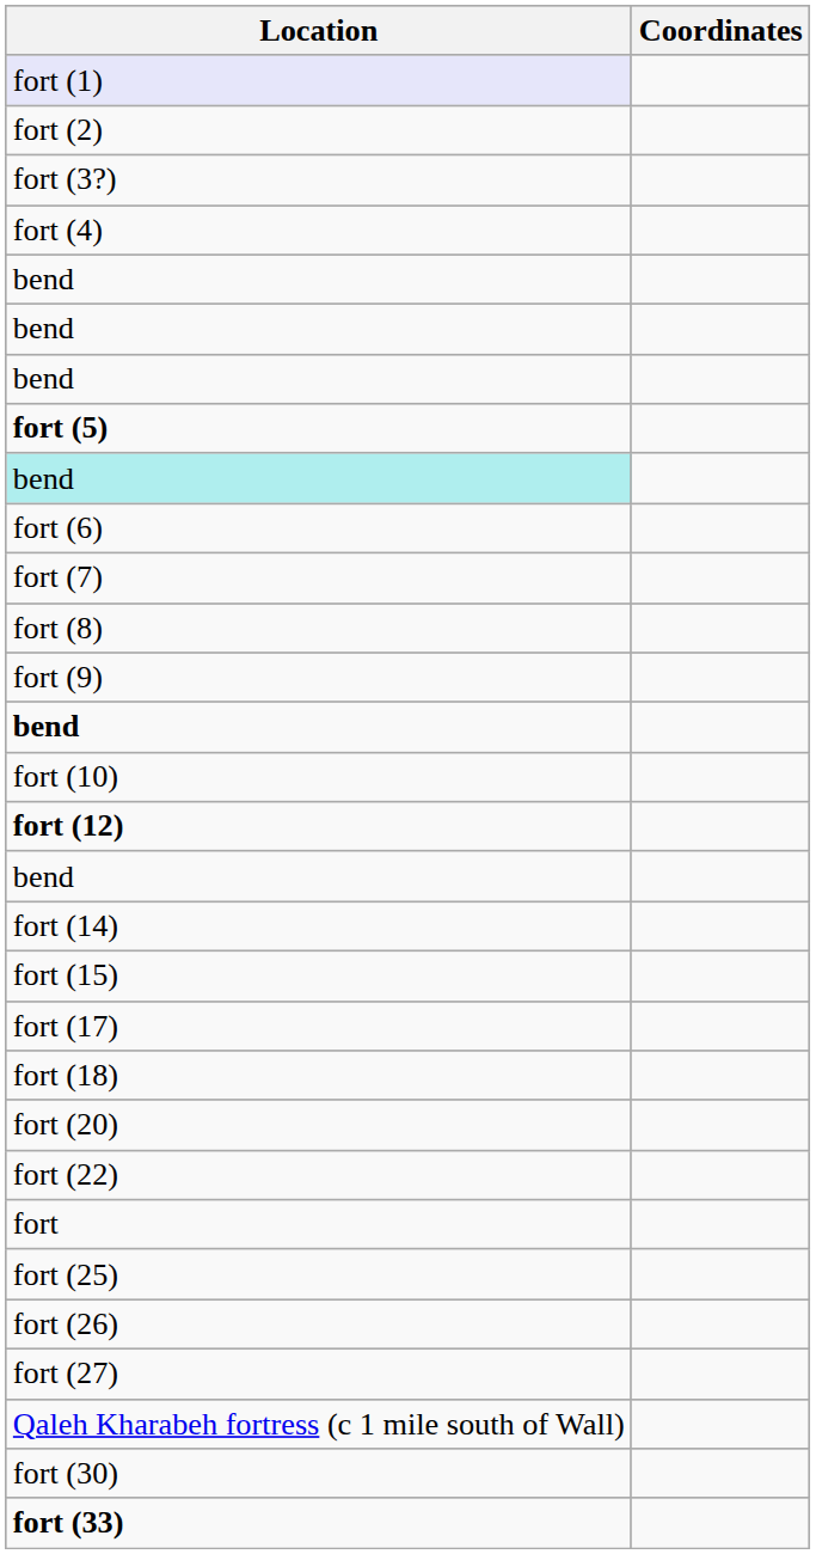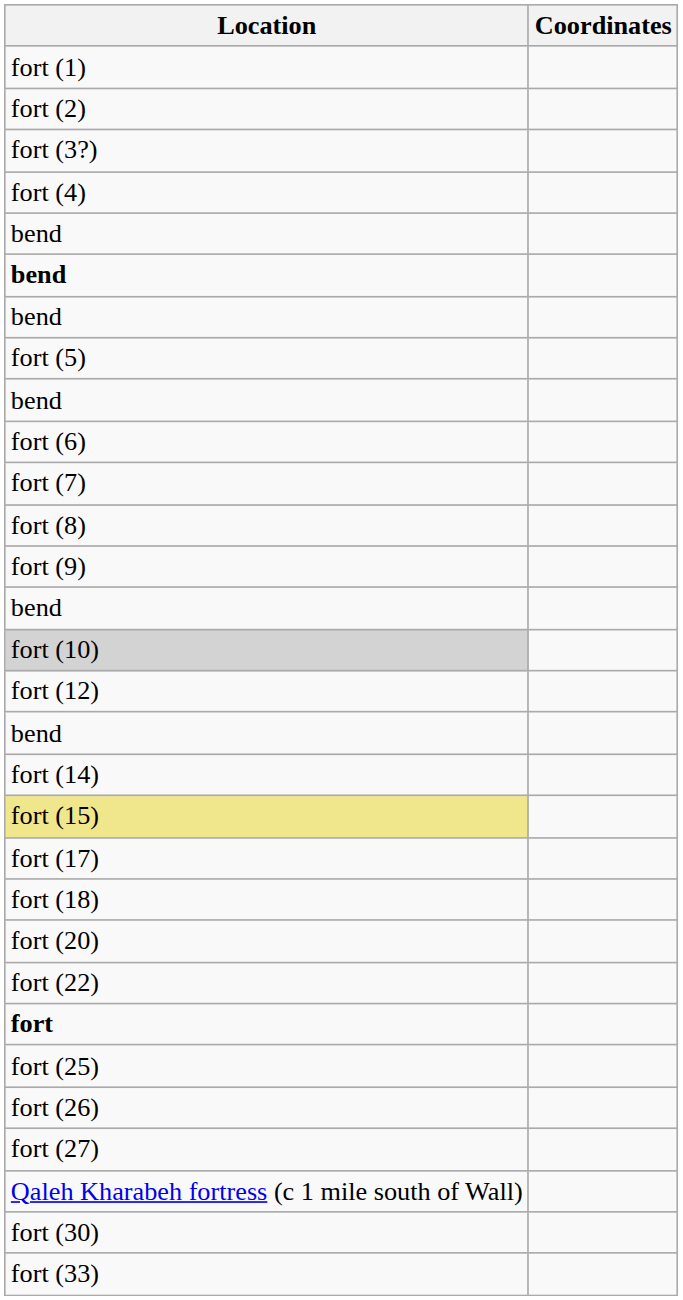row 2 | Location: lavender background -> no background
row 7 | Location: normal -> bold
row 9 | Location: bold -> normal
row 10 | Location: paleturquoise background -> no background
row 15 | Location: bold -> normal
row 16 | Location: no background -> lightgrey background
row 17 | Location: bold -> normal
row 20 | Location: no background -> khaki background
row 25 | Location: normal -> bold
row 31 | Location: bold -> normal
